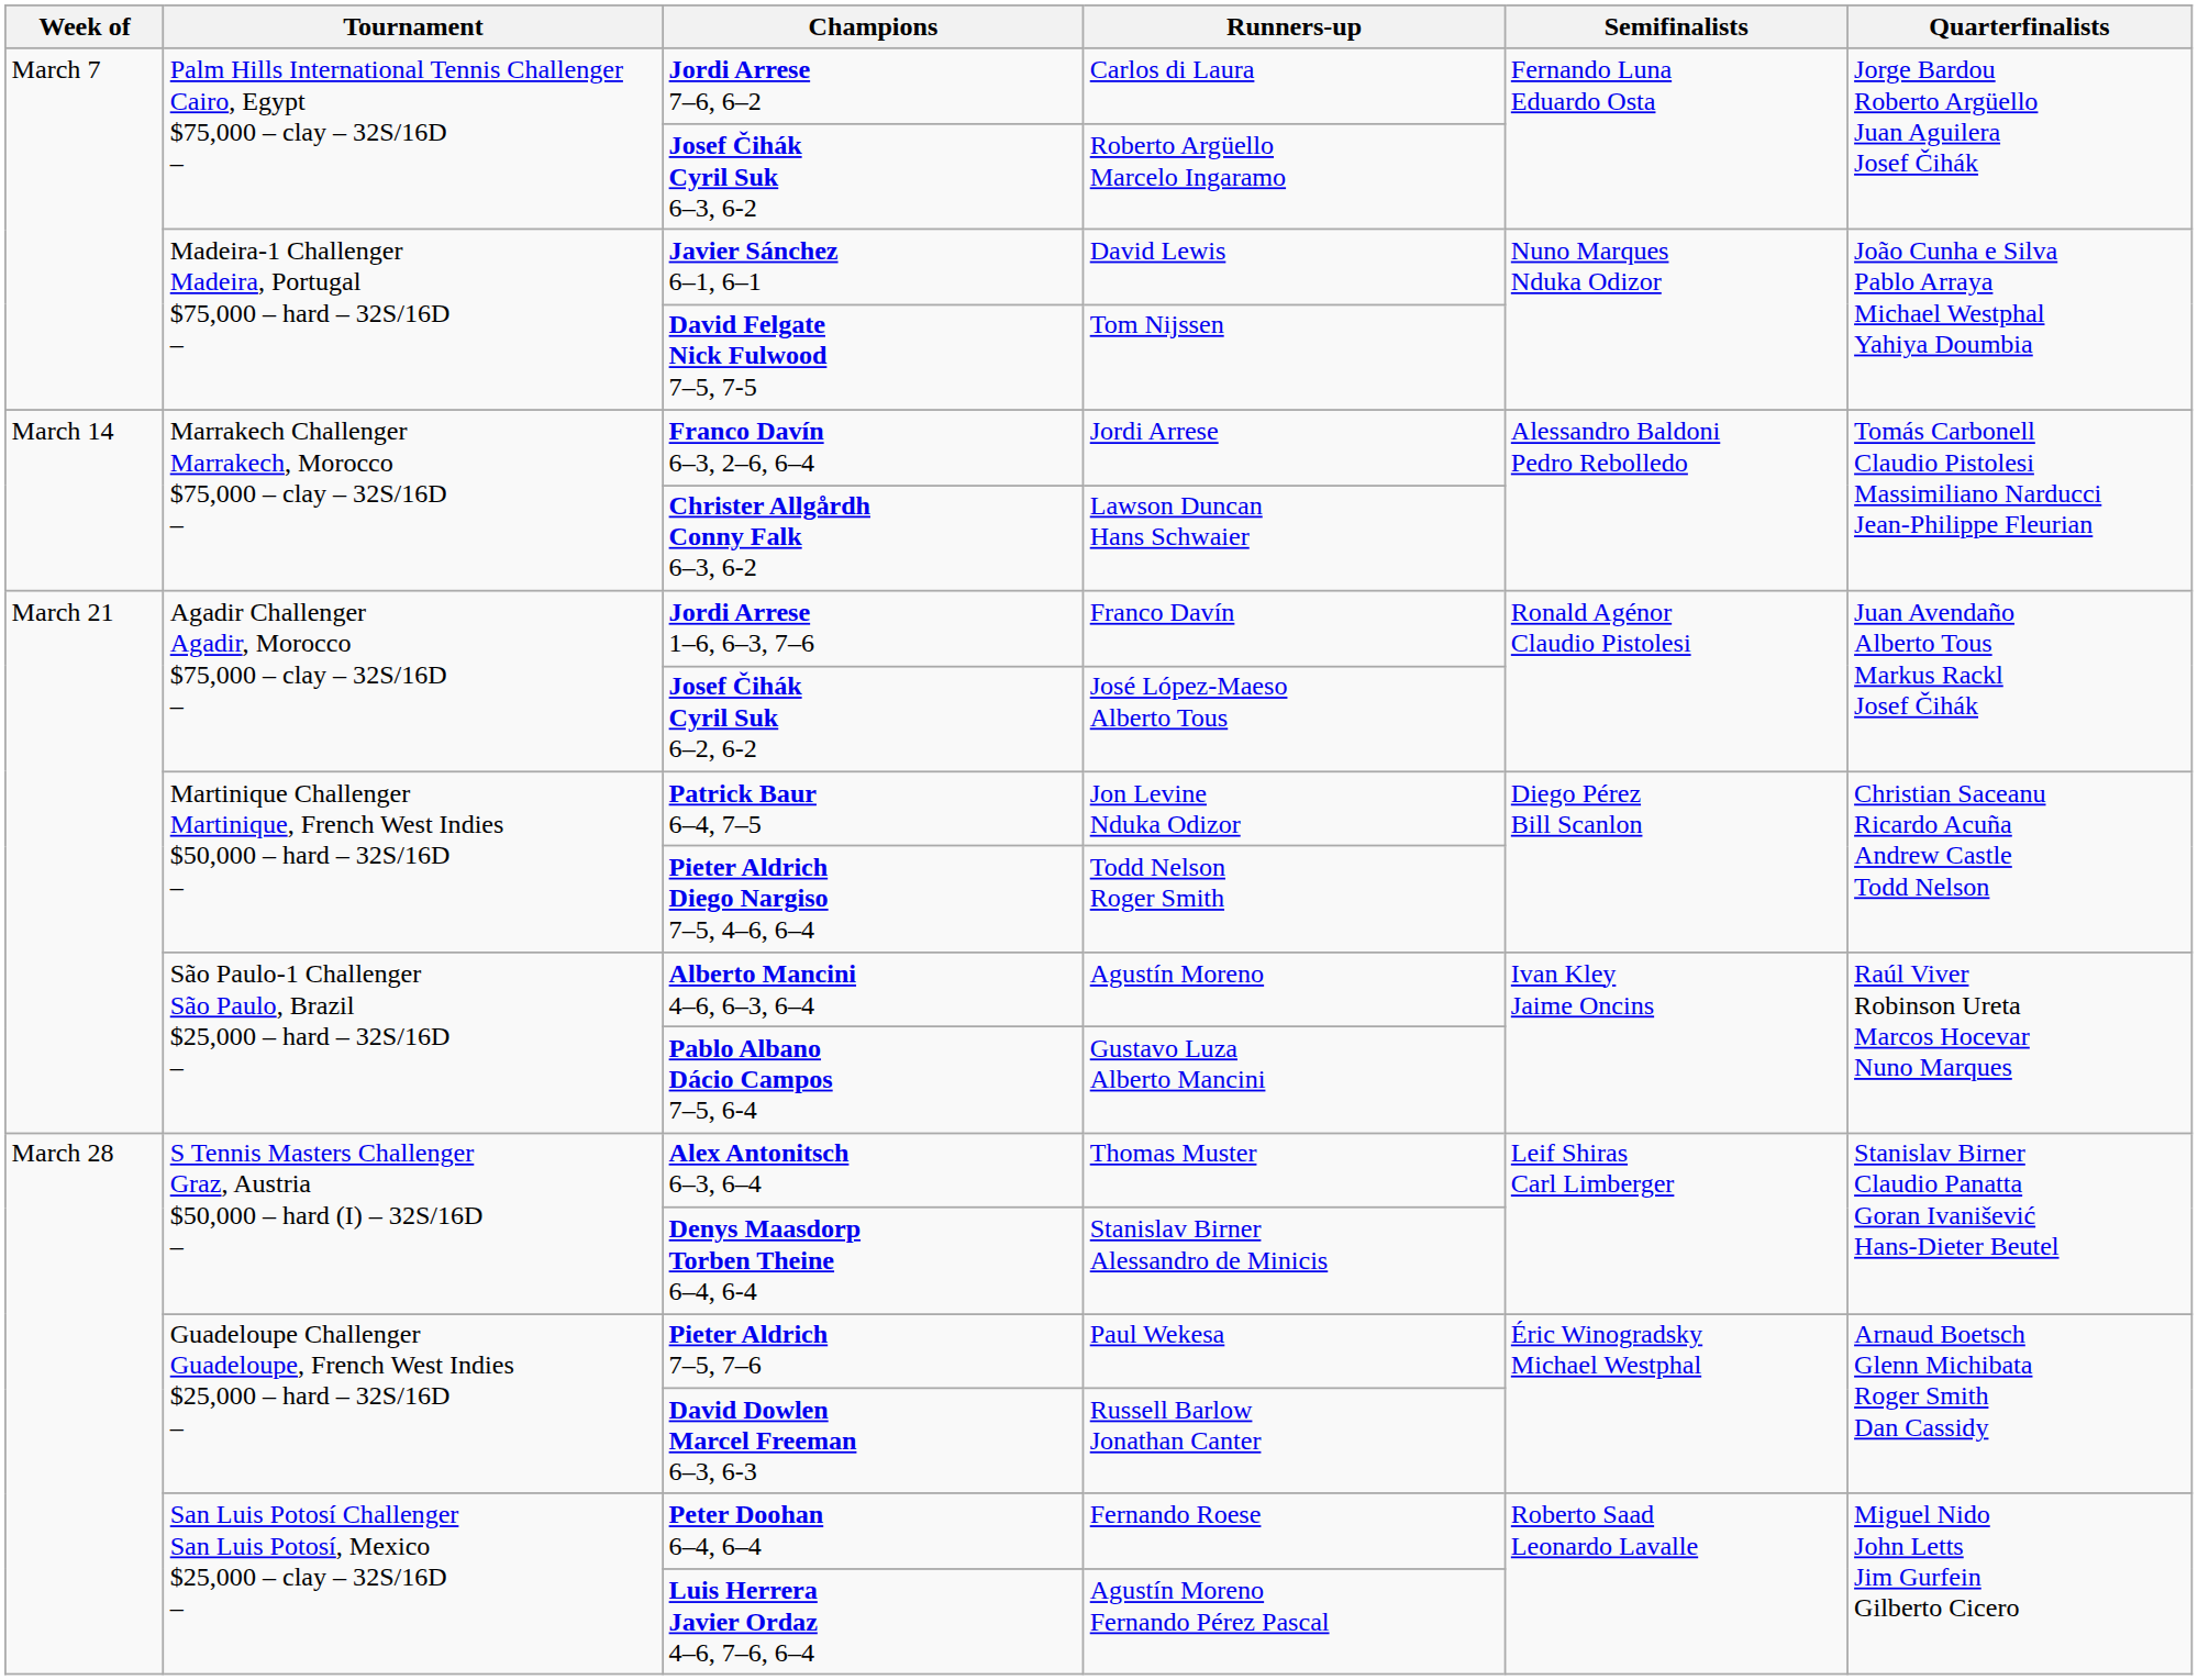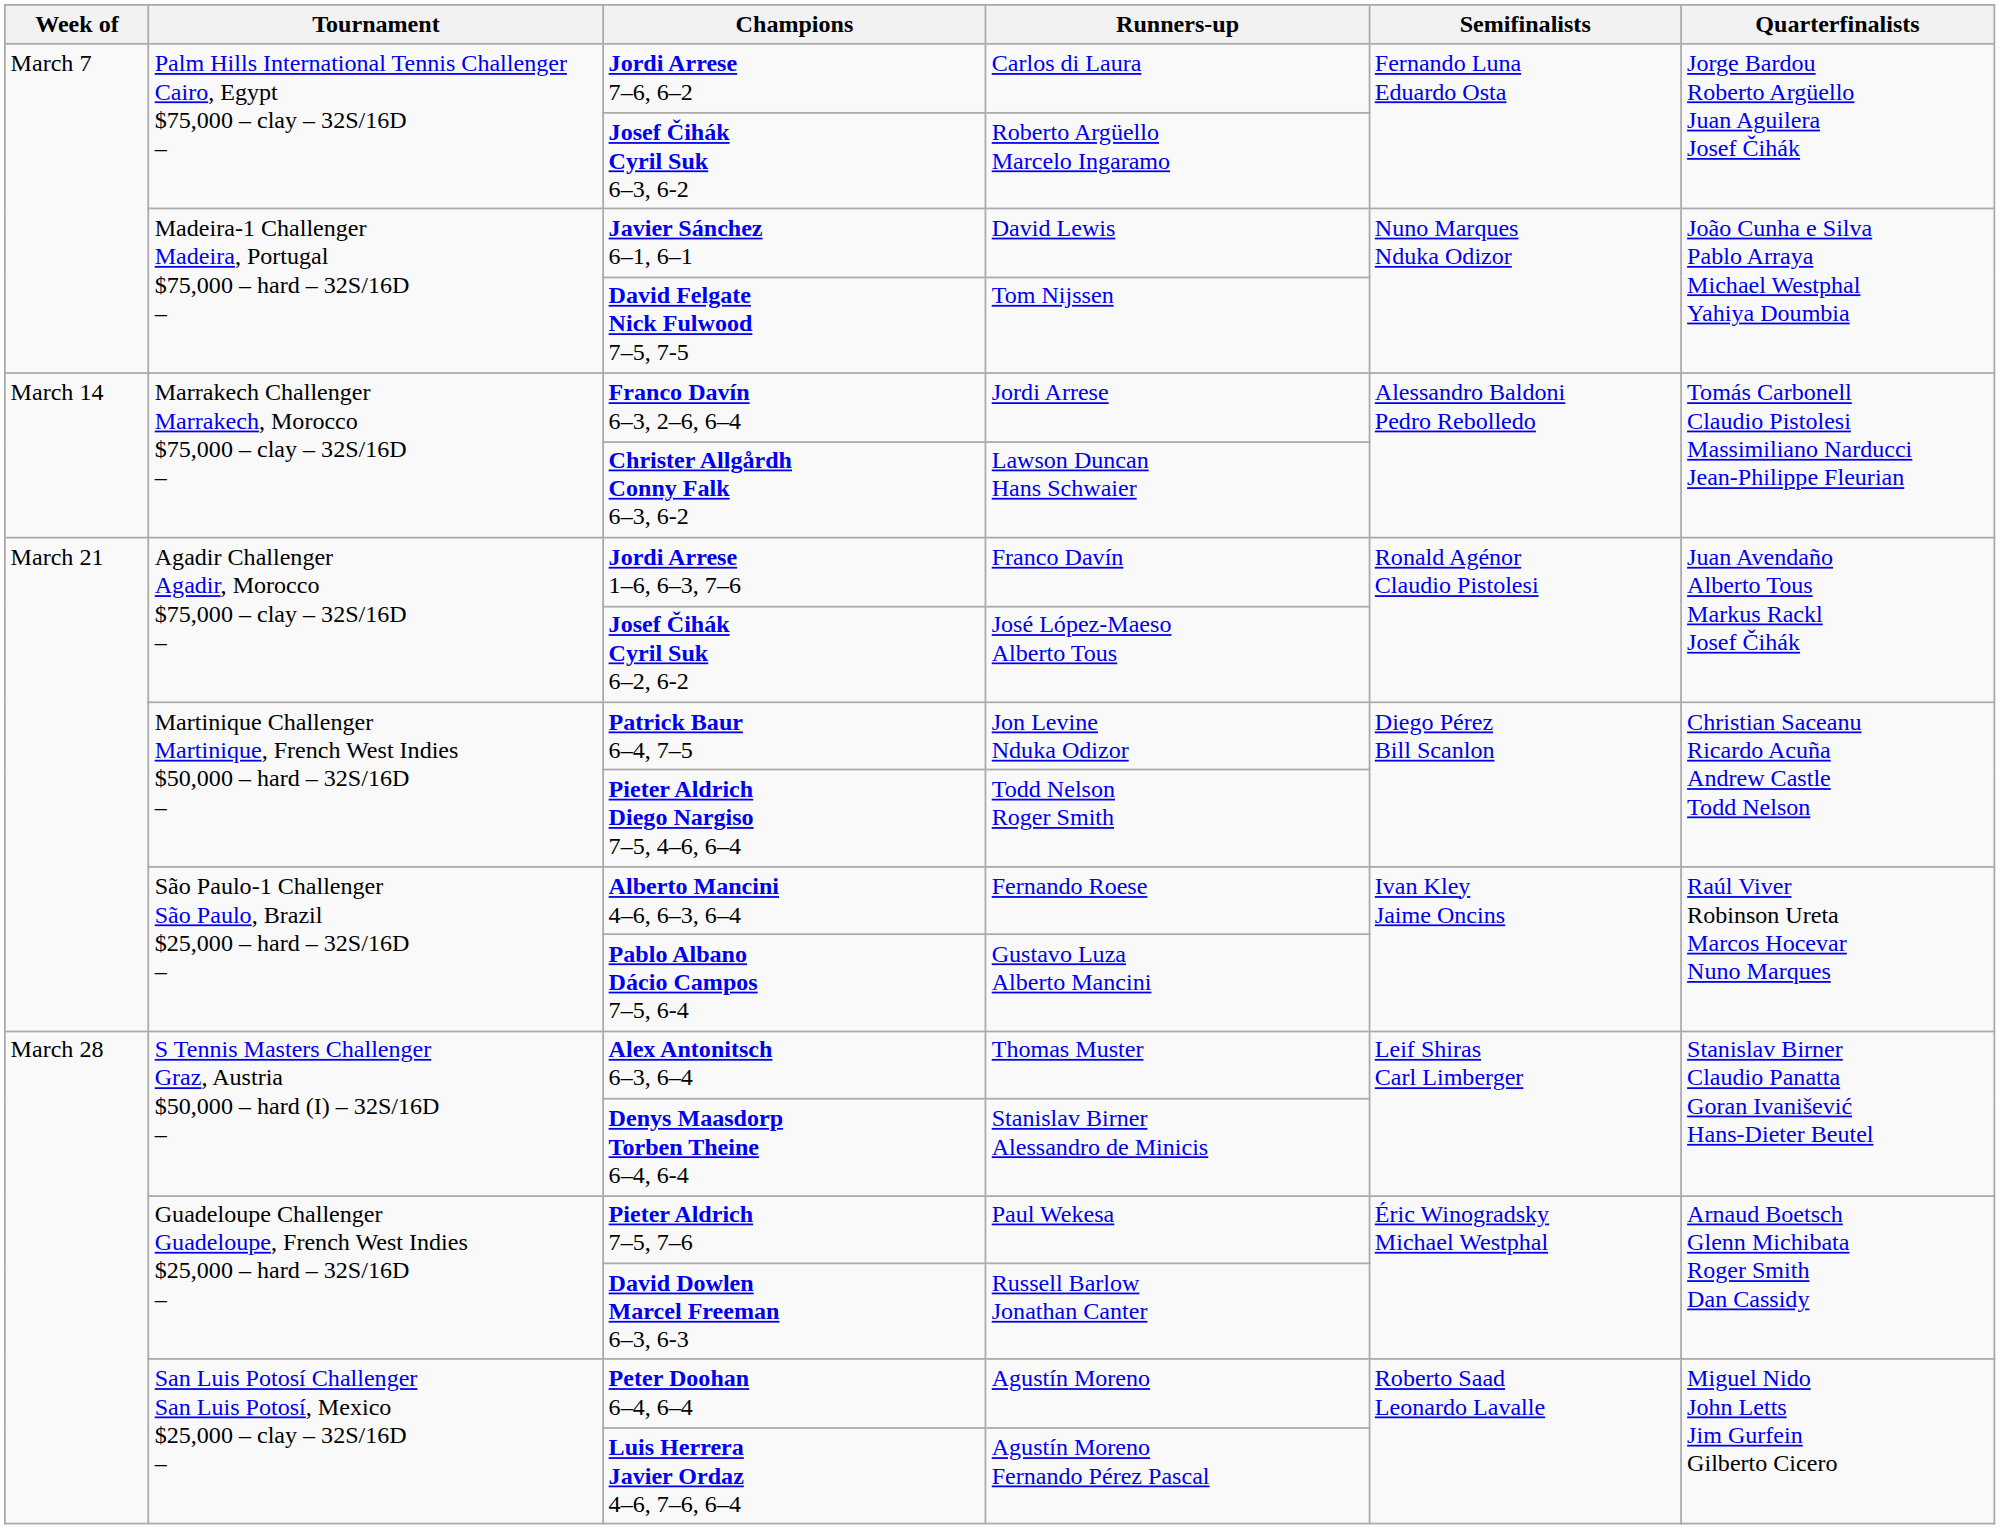Alberto Mancini 4–6, 6–3, 6–4 | Runners-up: Agustín Moreno -> Fernando Roese
Peter Doohan 6–4, 6–4 | Runners-up: Fernando Roese -> Agustín Moreno
